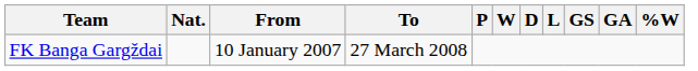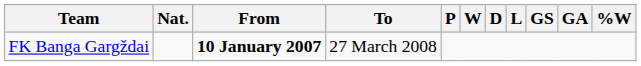FK Banga Gargždai | From: normal -> bold
